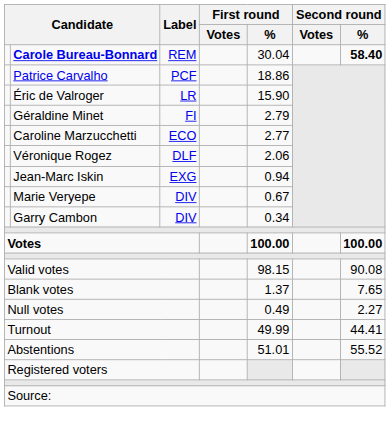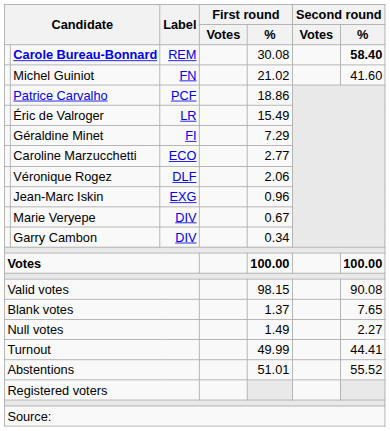Carole Bureau-Bonnard | First round / %: 30.04 -> 30.08
+ row: Michel Guiniot | FN | 21.02 | 41.60
Éric de Valroger | First round / %: 15.90 -> 15.49
Géraldine Minet | First round / %: 2.79 -> 7.29
Jean-Marc Iskin | First round / %: 0.94 -> 0.96
Null votes | First round / %: 0.49 -> 1.49
